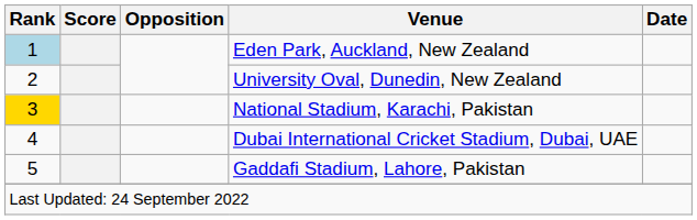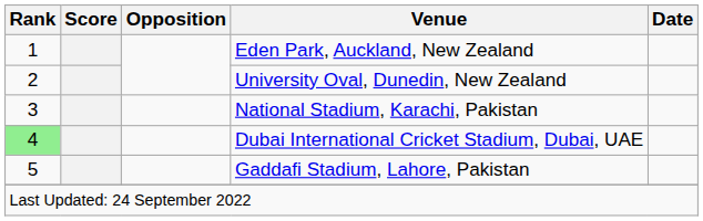Eden Park, Auckland, New Zealand | Rank: lightblue background -> no background
National Stadium, Karachi, Pakistan | Rank: gold background -> no background
Dubai International Cricket Stadium, Dubai, UAE | Rank: no background -> lightgreen background
